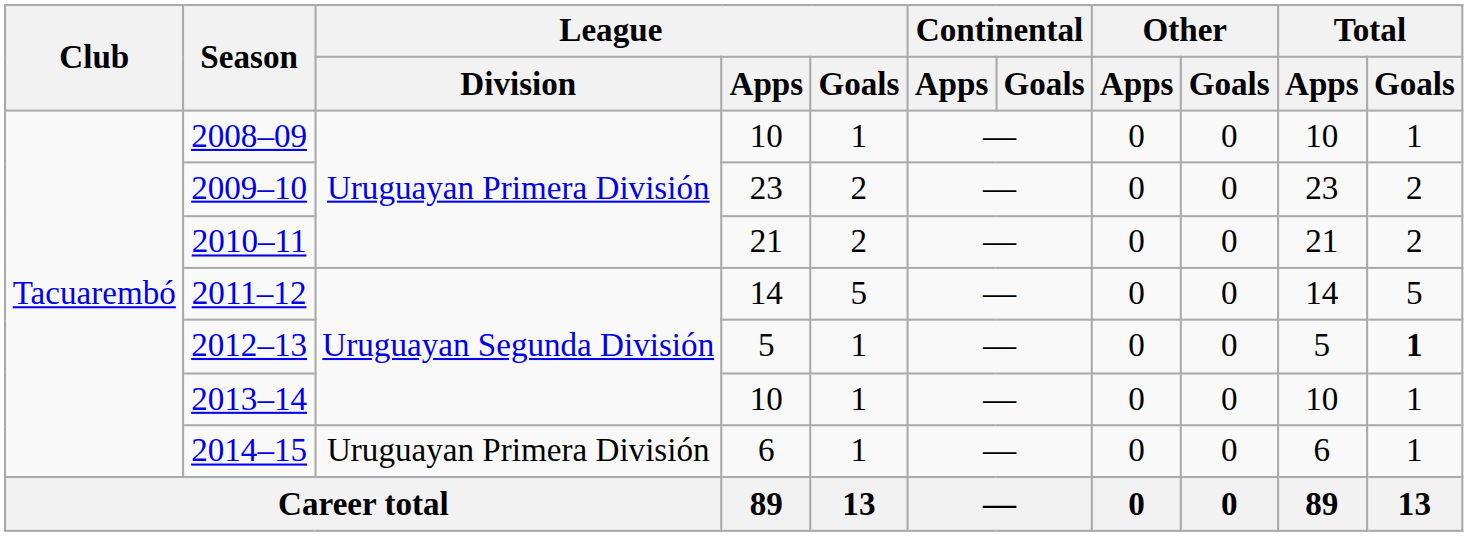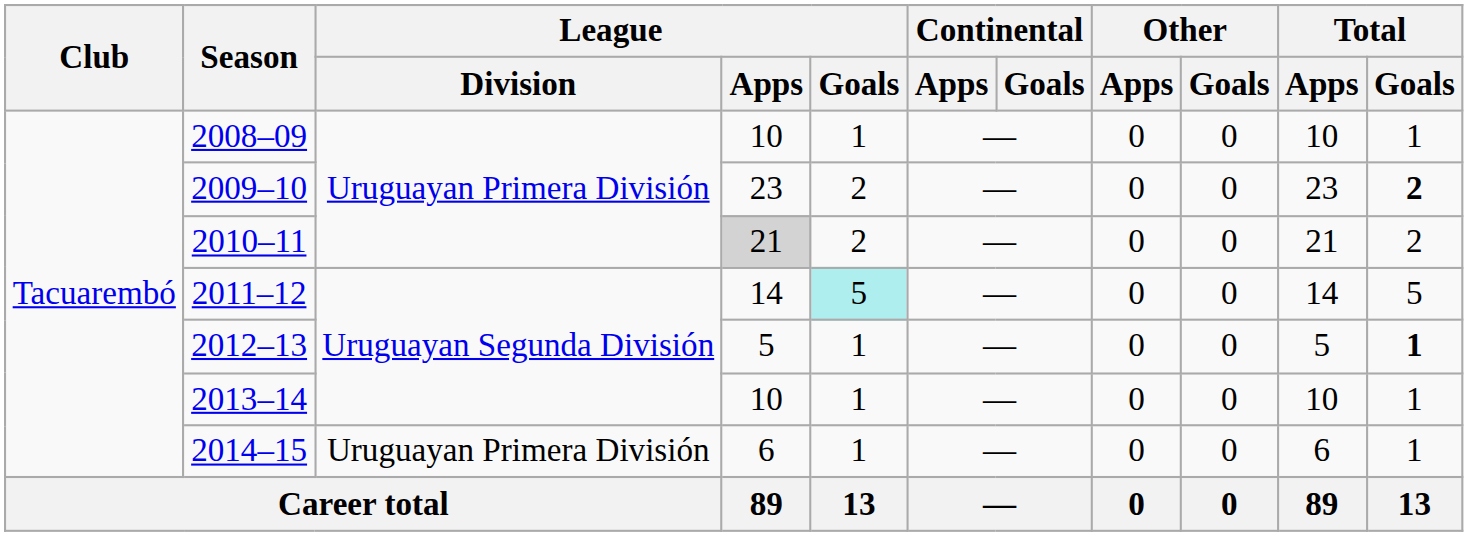2009–10 | Total / Goals: normal -> bold
2010–11 | League / Apps: no background -> lightgrey background
2011–12 | League / Goals: no background -> paleturquoise background
